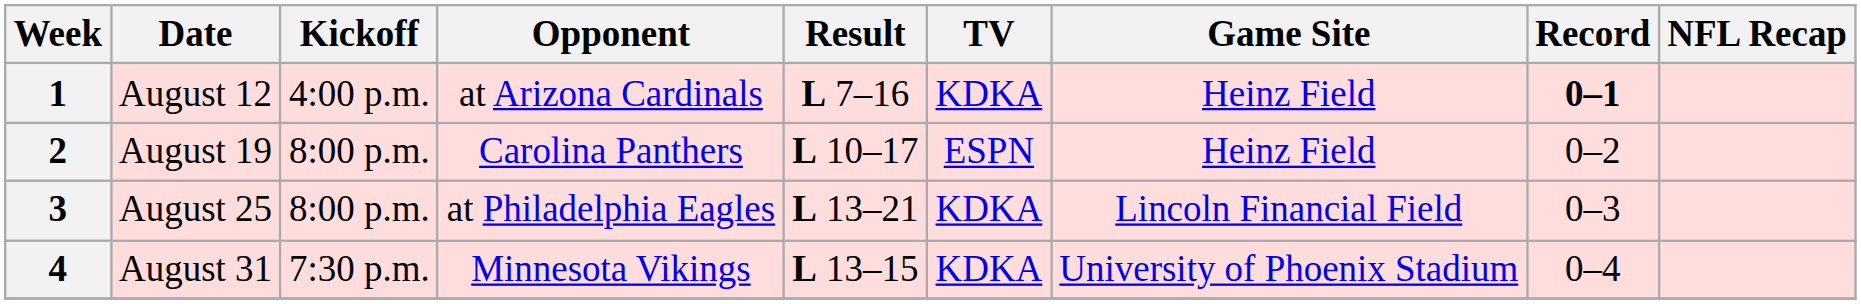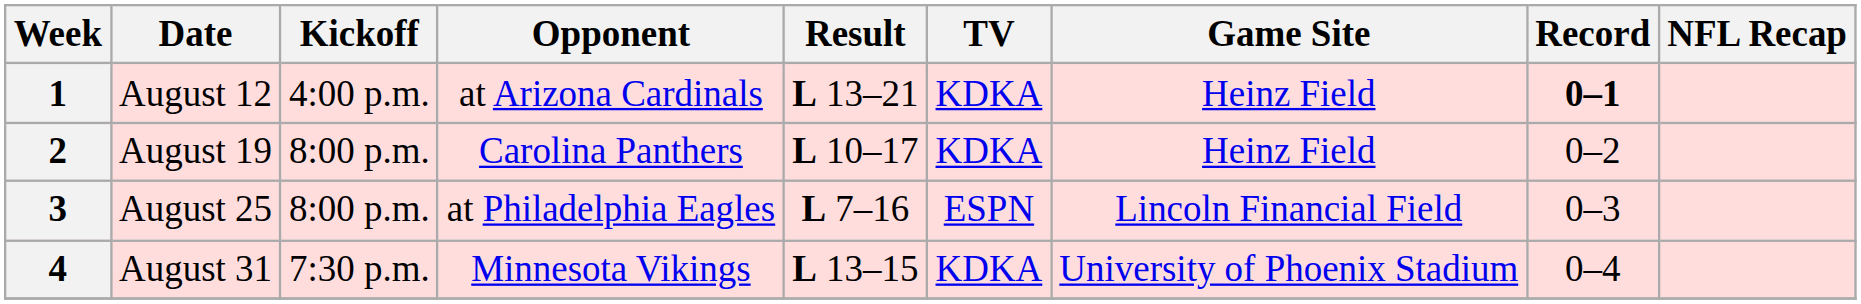1 | Result: L 7–16 -> L 13–21
2 | TV: ESPN -> KDKA
3 | Result: L 13–21 -> L 7–16
3 | TV: KDKA -> ESPN
